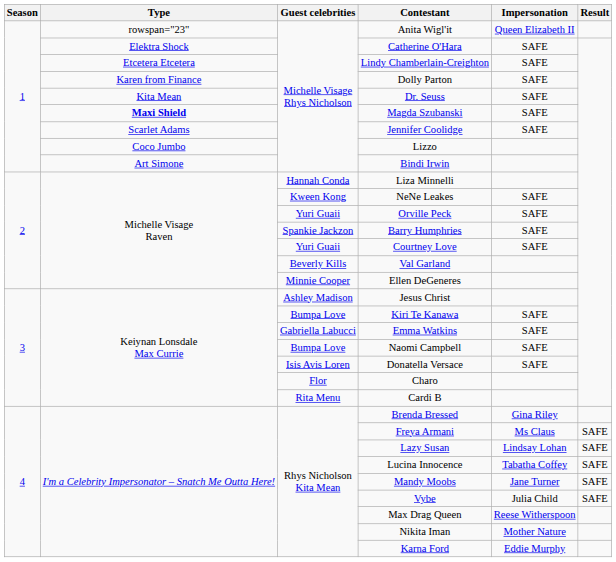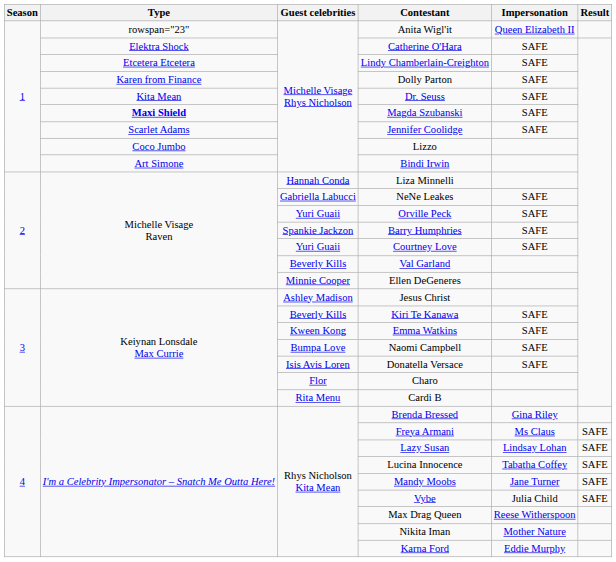NeNe Leakes | Guest celebrities: Kween Kong -> Gabriella Labucci
Kiri Te Kanawa | Guest celebrities: Bumpa Love -> Beverly Kills
Emma Watkins | Guest celebrities: Gabriella Labucci -> Kween Kong
